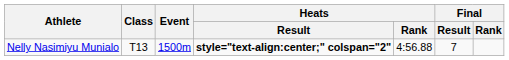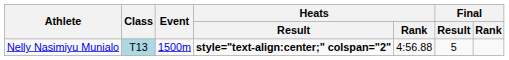Nelly Nasimiyu Munialo | Class: no background -> lightblue background
Nelly Nasimiyu Munialo | Final / Result: 7 -> 5
